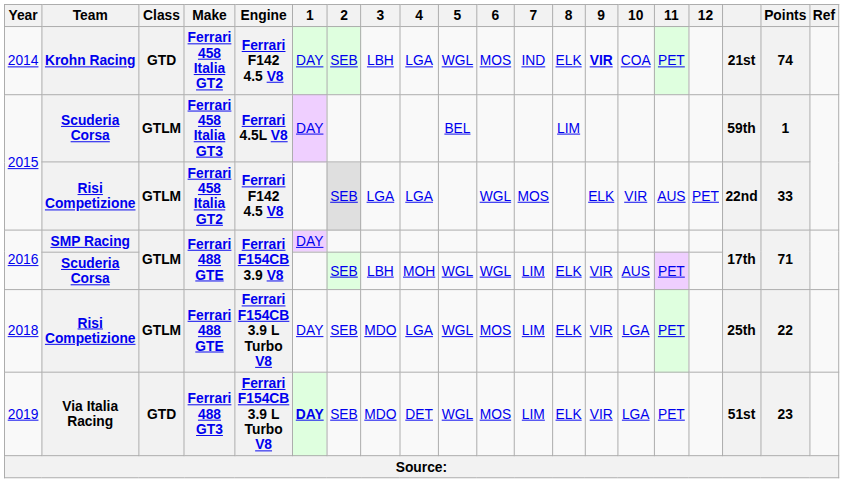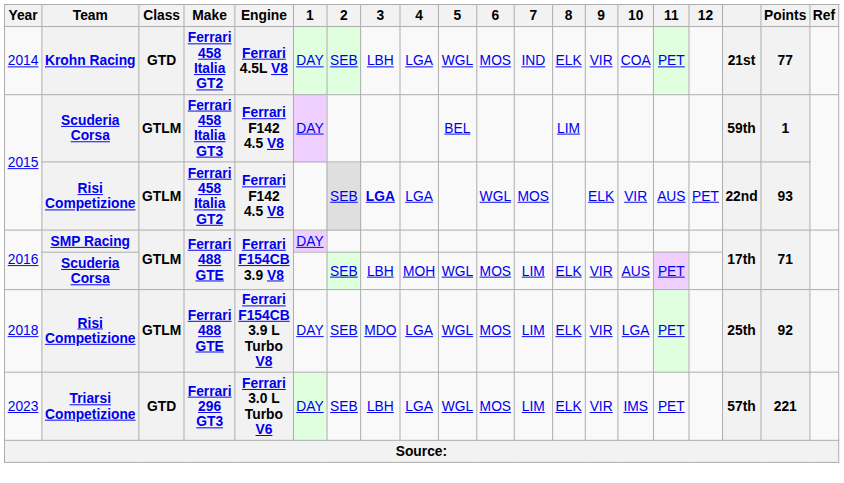2014 | Engine: Ferrari F142 4.5 V8 -> Ferrari 4.5L V8
2014 | 9: bold -> normal
2014 | Points: 74 -> 77
2015 / Scuderia Corsa | Engine: Ferrari 4.5L V8 -> Ferrari F142 4.5 V8
2015 / Risi Competizione | 3: normal -> bold
2015 / Risi Competizione | Points: 33 -> 93
2016 / Scuderia Corsa | 6: WGL -> MOS
2018 | Points: 22 -> 92
- row: 2019 | Via Italia Racing | GTD | Ferrari 488 GT3 | Ferrari F154CB 3.9 L Turbo V8 | DAY | SEB | MDO | DET | WGL | MOS | LIM | ELK | VIR | LGA | PET | 51st | 23
+ row: 2023 | Triarsi Competizione | GTD | Ferrari 296 GT3 | Ferrari 3.0 L Turbo V6 | DAY | SEB | LBH | LGA | WGL | MOS | LIM | ELK | VIR | IMS | PET | 57th | 221
